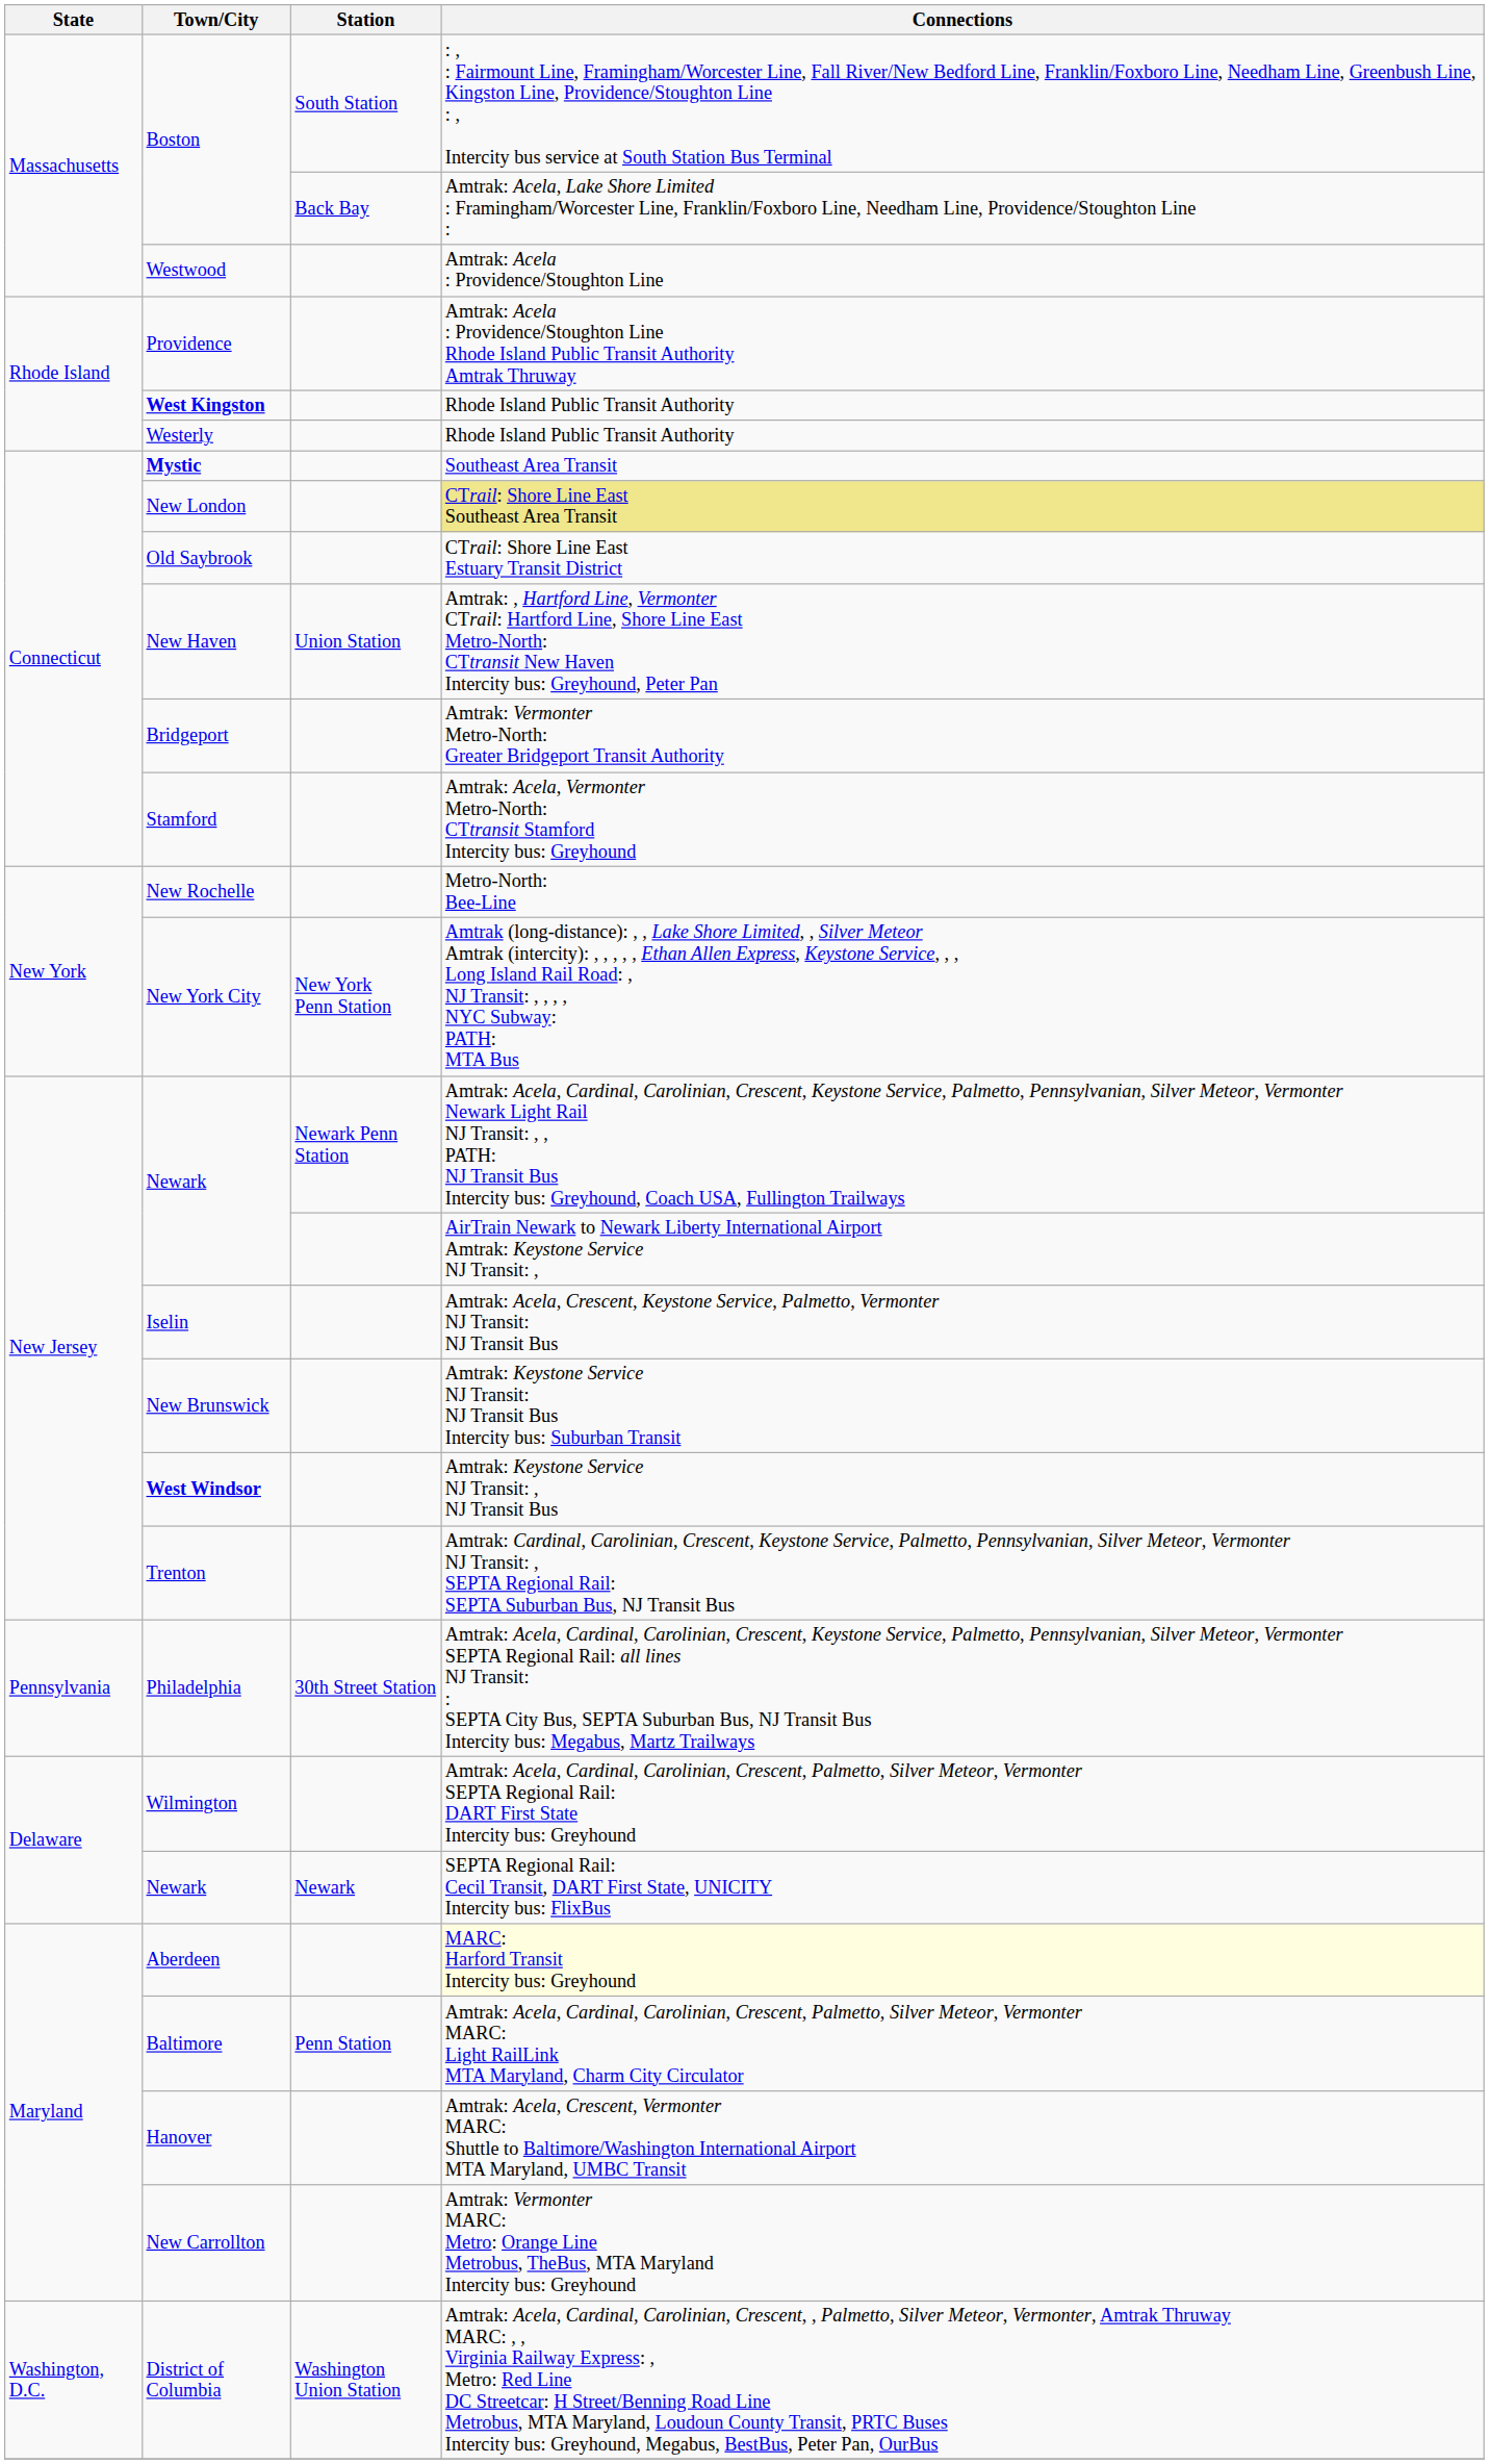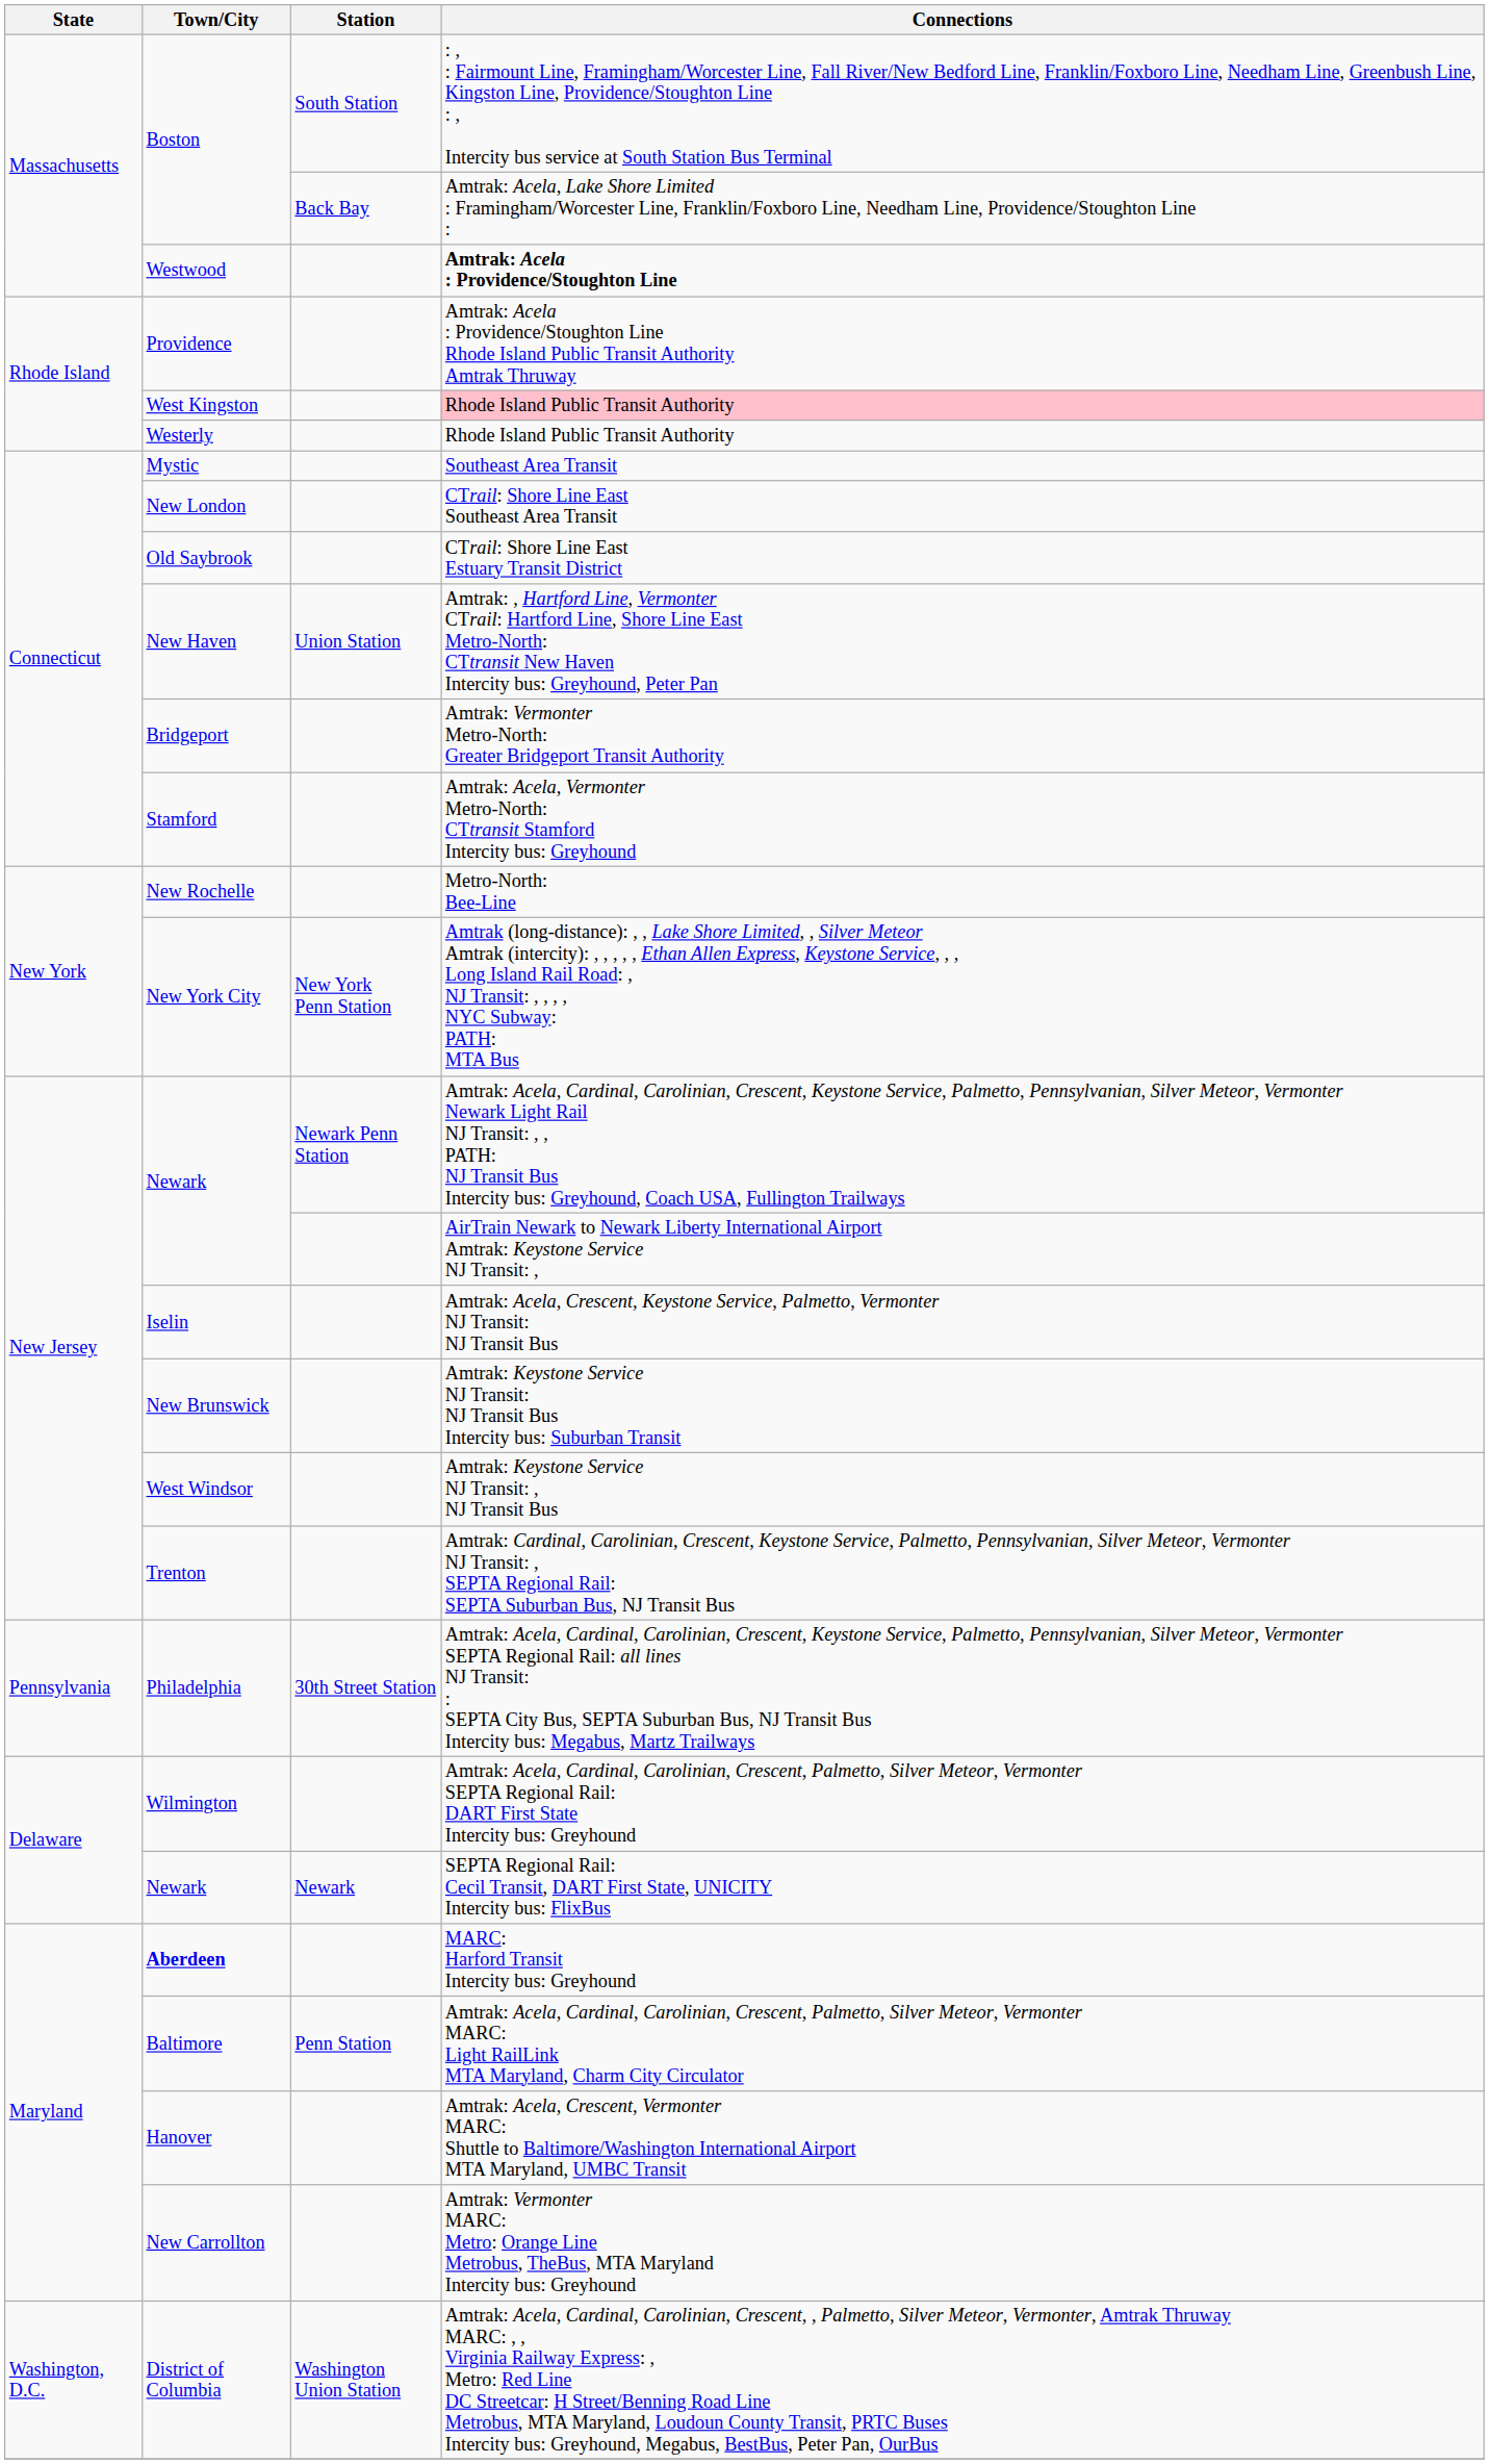Amtrak: Acela : Providence/Stoughton Line | Connections: normal -> bold
West Kingston / Rhode Island Public Transit Authority | Town/City: bold -> normal
West Kingston / Rhode Island Public Transit Authority | Connections: no background -> pink background
Southeast Area Transit | Town/City: bold -> normal
CTrail: Shore Line East Southeast Area Transit | Connections: khaki background -> no background
Amtrak: Keystone Service NJ Transit: , NJ Transit Bus | Town/City: bold -> normal
MARC: Harford Transit Intercity bus: Greyhound | Town/City: normal -> bold
MARC: Harford Transit Intercity bus: Greyhound | Connections: lightyellow background -> no background
